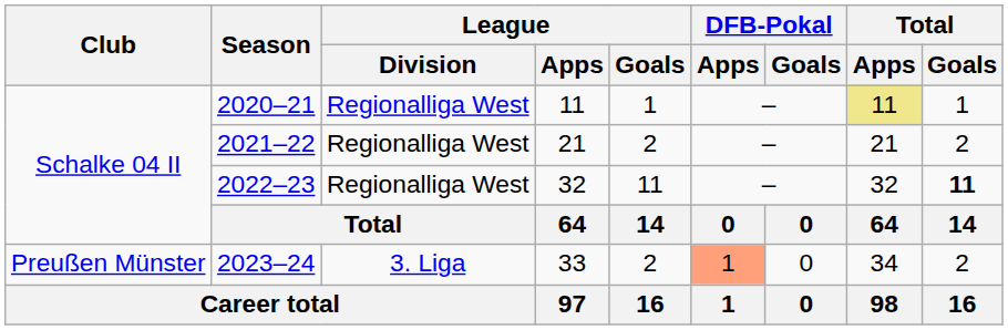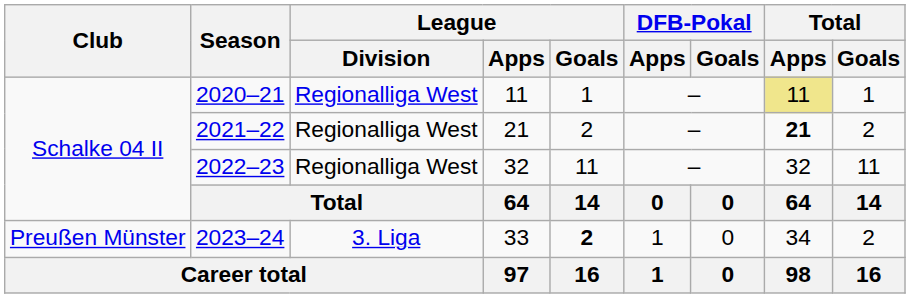2021–22 | Total / Apps: normal -> bold
2022–23 | Total / Goals: bold -> normal
2023–24 | League / Goals: normal -> bold
2023–24 | DFB-Pokal / Apps: lightsalmon background -> no background
